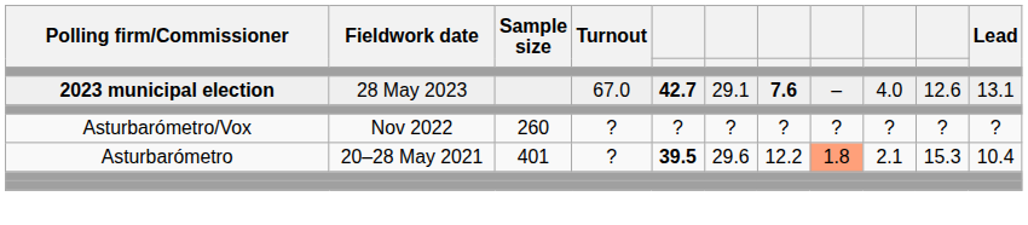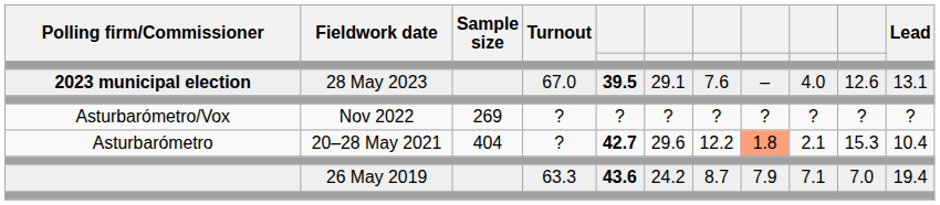28 May 2023 | column 5: 42.7 -> 39.5
28 May 2023 | column 7: bold -> normal
Nov 2022 | Sample size: 260 -> 269
20–28 May 2021 | Sample size: 401 -> 404
20–28 May 2021 | column 5: 39.5 -> 42.7
+ row: 26 May 2019 | 63.3 | 43.6 | 24.2 | 8.7 | 7.9 | 7.1 | 7.0 | 19.4
